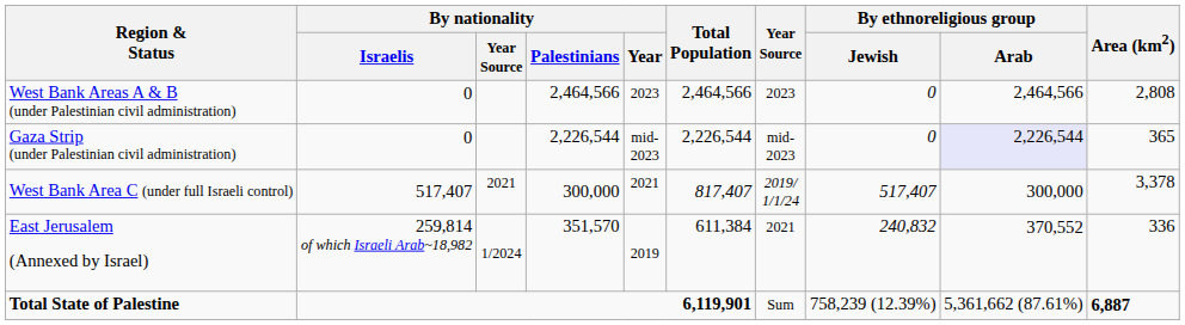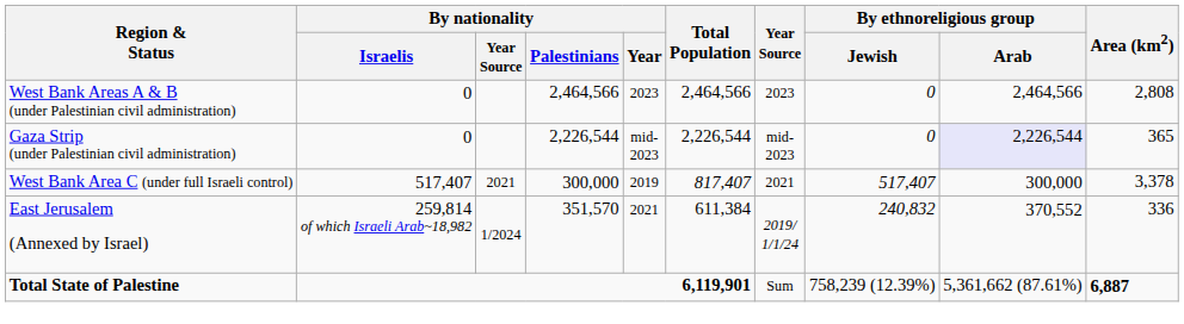West Bank Area C (under full Israeli control) | By nationality / Year: 2021 -> 2019
West Bank Area C (under full Israeli control) | Year Source: 2019/ 1/1/24 -> 2021
East Jerusalem (Annexed by Israel) | By nationality / Year: 2019 -> 2021
East Jerusalem (Annexed by Israel) | Year Source: 2021 -> 2019/ 1/1/24
